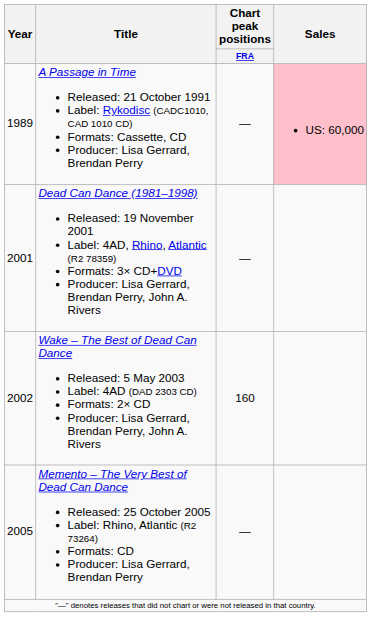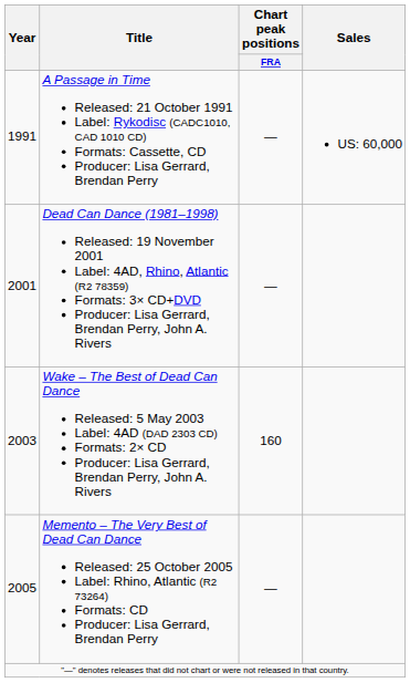row 3 | Year: 1989 -> 1991
row 3 | Sales: pink background -> no background
row 5 | Year: 2002 -> 2003
